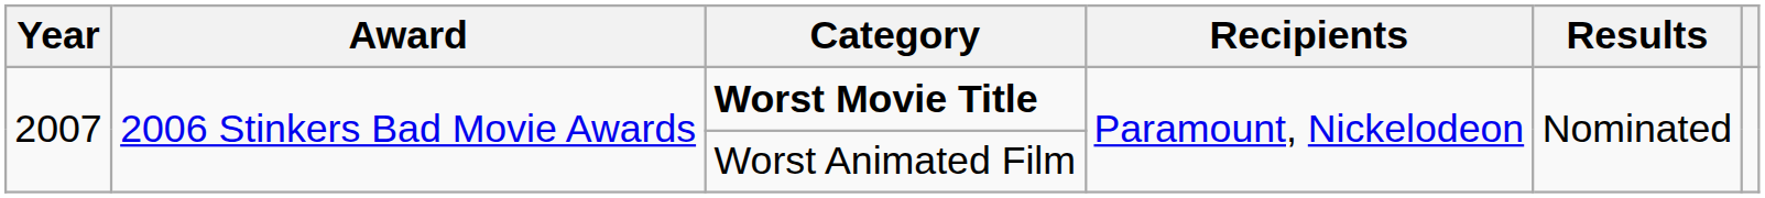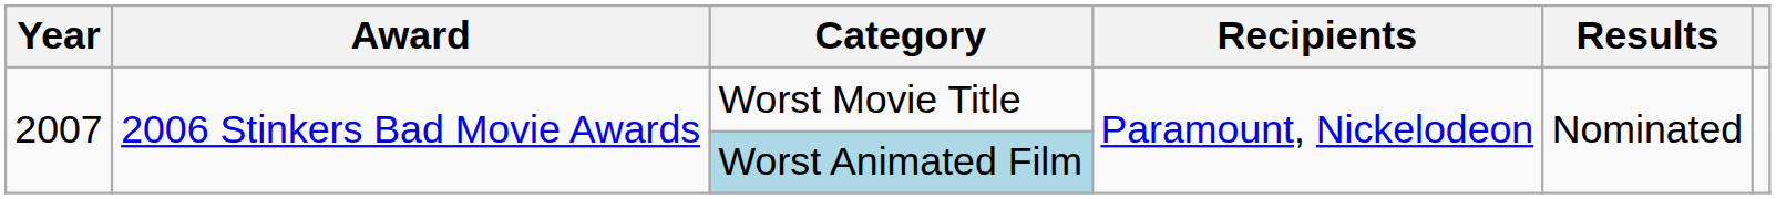Worst Movie Title | Category: bold -> normal
Worst Animated Film | Category: no background -> lightblue background
